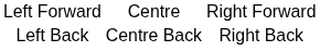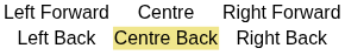Left Back | column 2: no background -> khaki background
